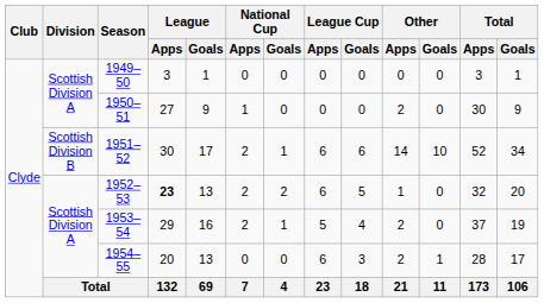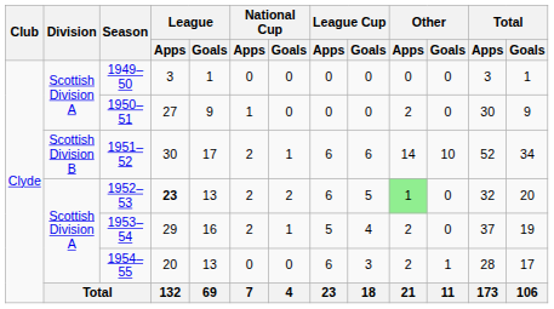1952–53 | Other / Apps: no background -> lightgreen background
